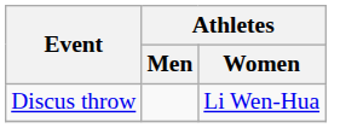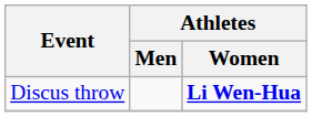Discus throw | Athletes / Women: normal -> bold
